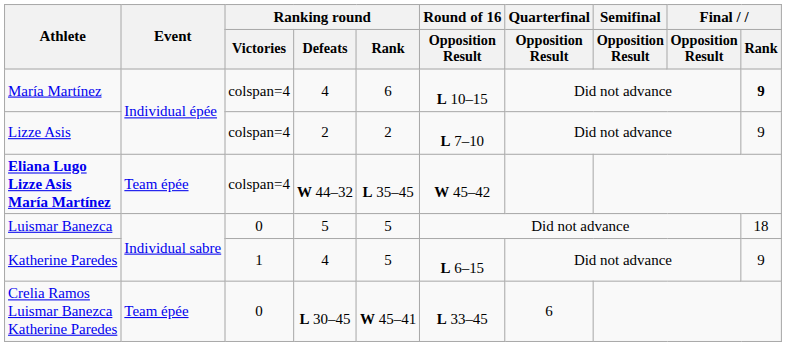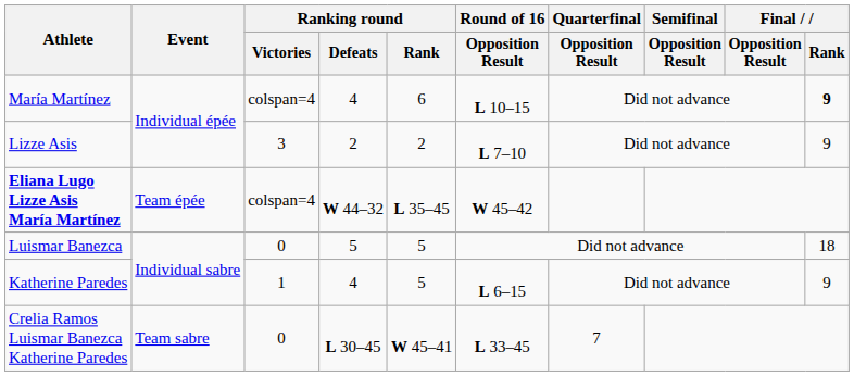Lizze Asis | Ranking round / Victories: colspan=4 -> 3
Crelia Ramos Luismar Banezca Katherine Paredes | Event: Team épée -> Team sabre
Crelia Ramos Luismar Banezca Katherine Paredes | Quarterfinal / Opposition Result: 6 -> 7
